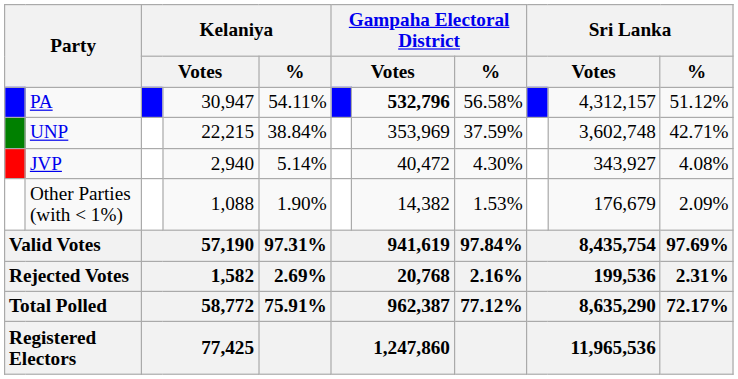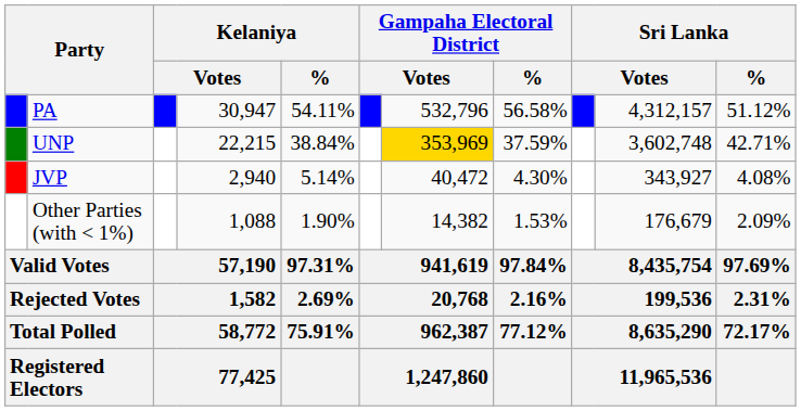PA | column 7: bold -> normal
UNP | column 7: no background -> gold background
